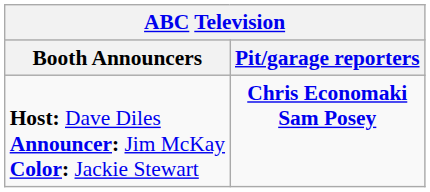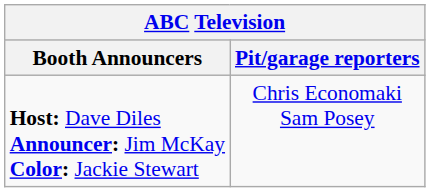Host: Dave Diles Announcer: Jim McKay Color: Jackie Stewart | Pit/garage reporters: bold -> normal
